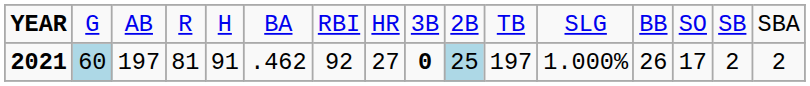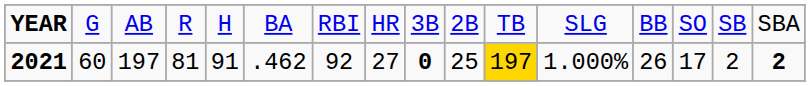2021 | column 2: lightblue background -> no background
2021 | column 10: lightblue background -> no background
2021 | column 11: no background -> gold background
2021 | column 16: normal -> bold
